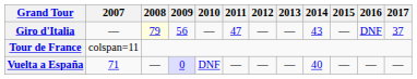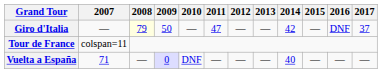Giro d'Italia | 2009: 56 -> 50
Giro d'Italia | 2014: 43 -> 42
